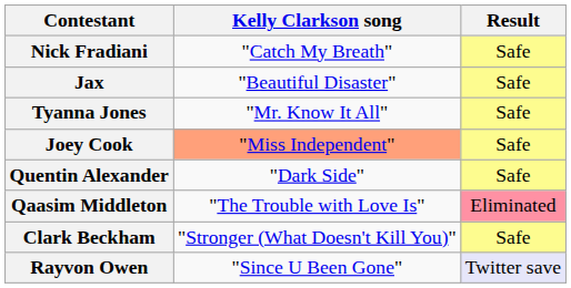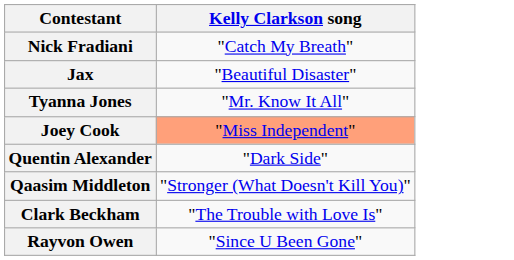- column: Result | Safe | Safe | Safe | Safe | Safe | Eliminated | Safe | Twitter save
Qaasim Middleton | Kelly Clarkson song: "The Trouble with Love Is" -> "Stronger (What Doesn't Kill You)"
Clark Beckham | Kelly Clarkson song: "Stronger (What Doesn't Kill You)" -> "The Trouble with Love Is"
